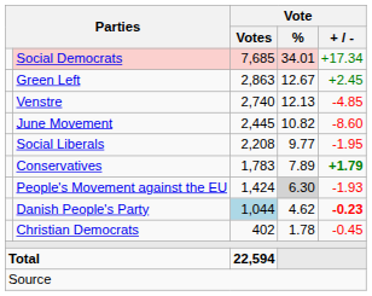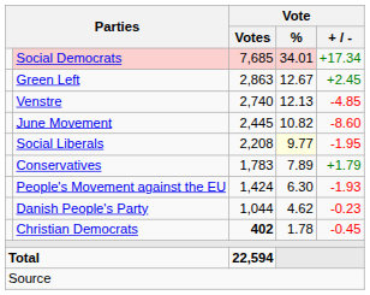Social Liberals | Vote / %: no background -> lightyellow background
Conservatives | Vote / + / -: bold -> normal
People's Movement against the EU | Vote / %: lightgrey background -> no background
Danish People's Party | Vote / Votes: lightblue background -> no background
Danish People's Party | Vote / + / -: bold -> normal
Christian Democrats | Vote / Votes: normal -> bold
